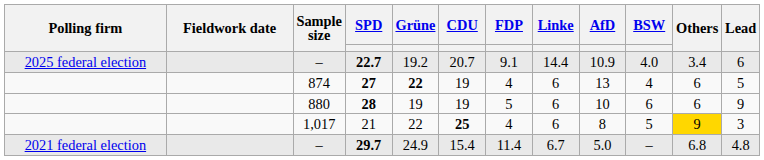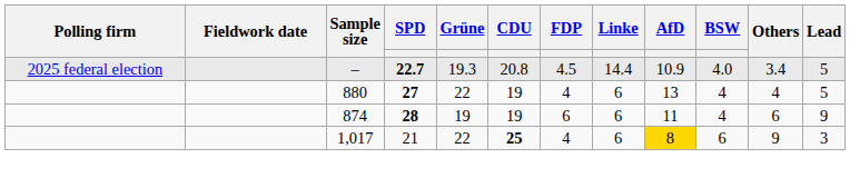22.7 | Grüne: 19.2 -> 19.3
22.7 | CDU: 20.7 -> 20.8
22.7 | FDP: 9.1 -> 4.5
22.7 | Lead: 6 -> 5
27 | Sample size: 874 -> 880
27 | Grüne: bold -> normal
27 | Others: 6 -> 4
28 | Sample size: 880 -> 874
28 | FDP: 5 -> 6
28 | AfD: 10 -> 11
28 | BSW: 6 -> 4
21 | AfD: no background -> gold background
21 | BSW: 5 -> 6
21 | Others: gold background -> no background
- row: 2021 federal election | – | 29.7 | 24.9 | 15.4 | 11.4 | 6.7 | 5.0 | – | 6.8 | 4.8
